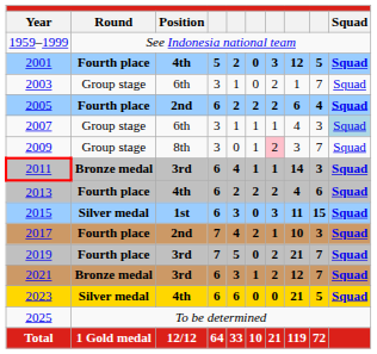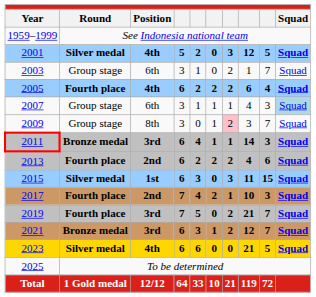2001 | Round: Fourth place -> Silver medal
2005 | Position: 2nd -> 4th
2013 | Position: 4th -> 2nd
